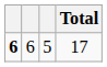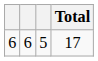row 2 | column 1: bold -> normal
